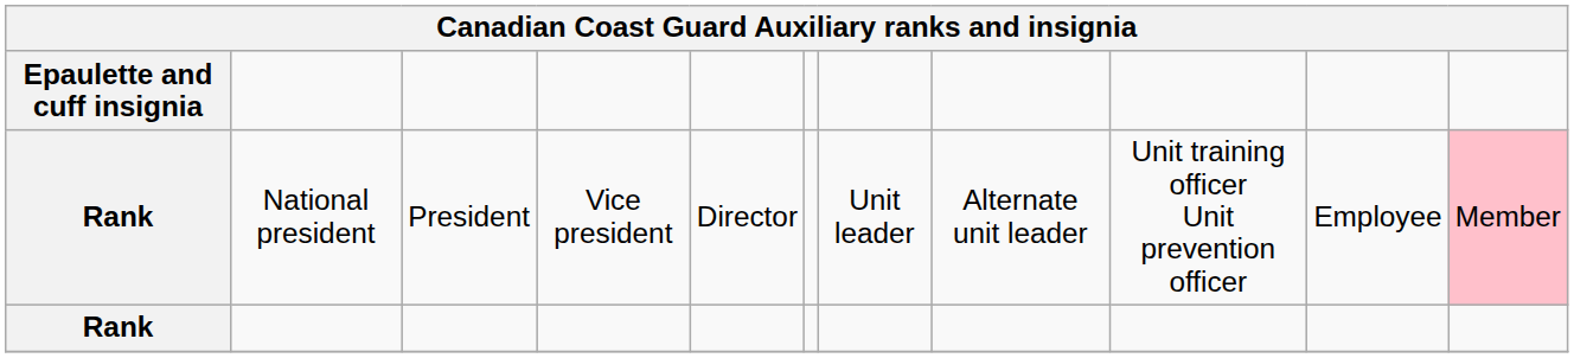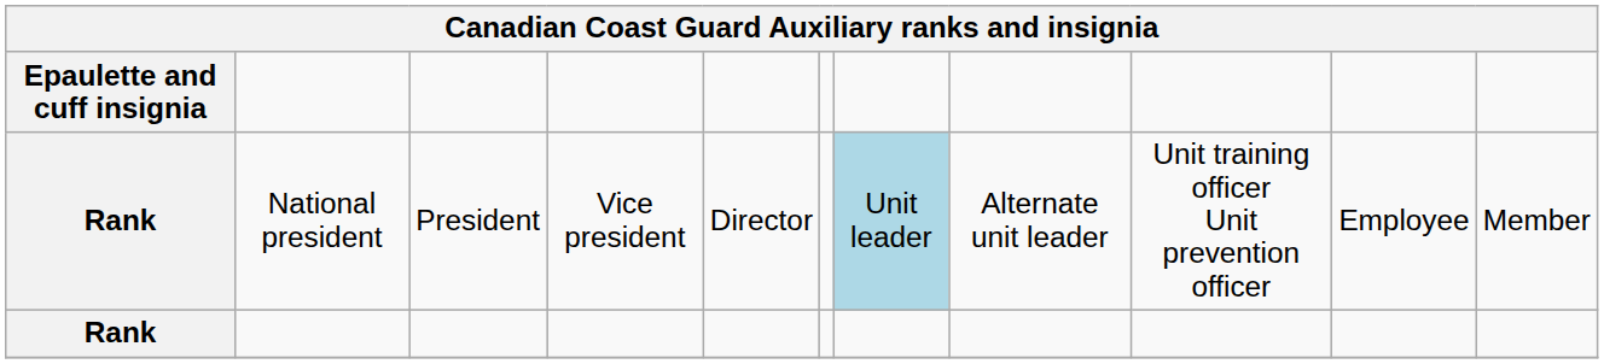National president | column 7: no background -> lightblue background
National president | column 11: pink background -> no background
